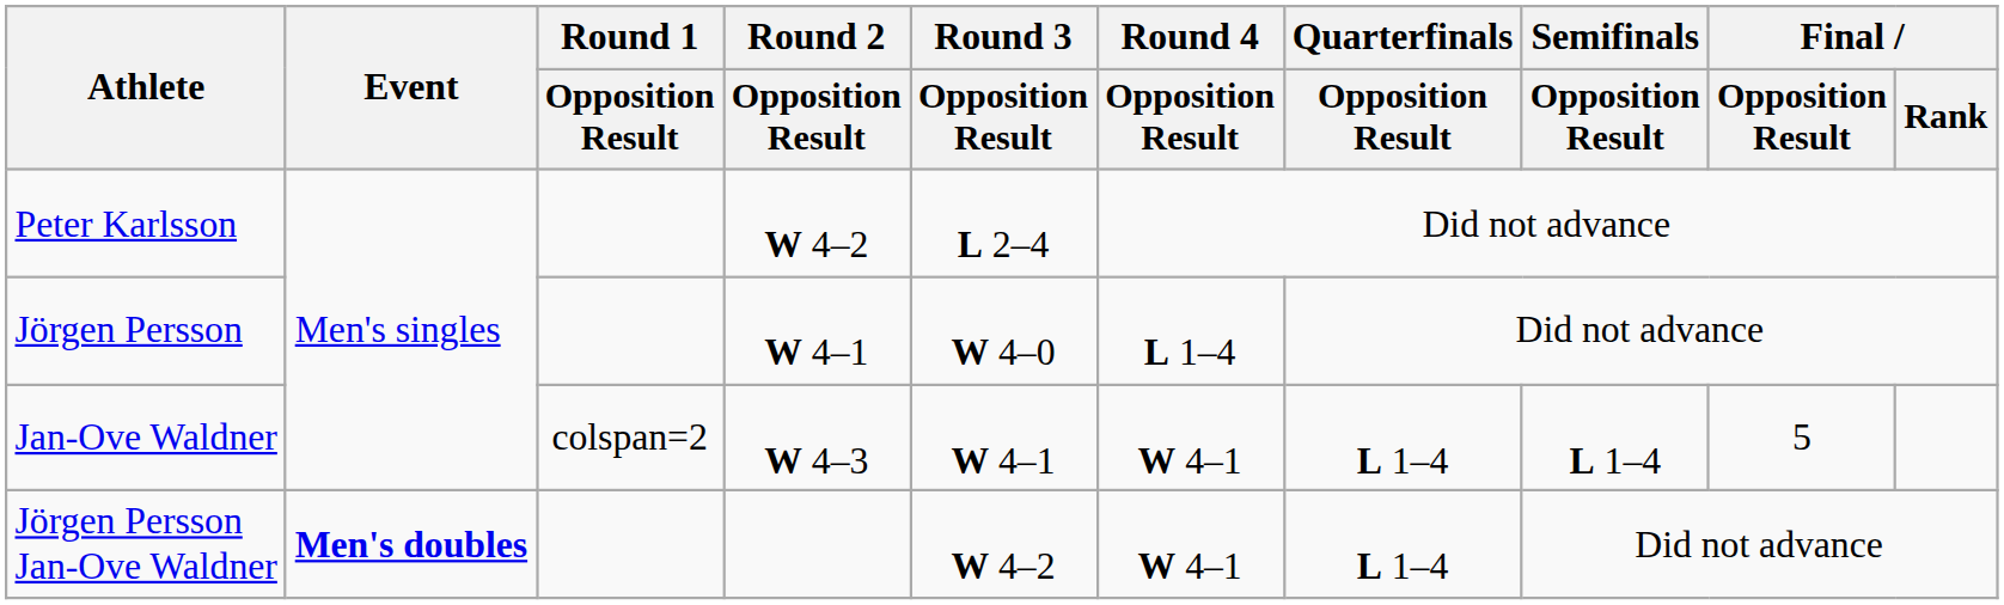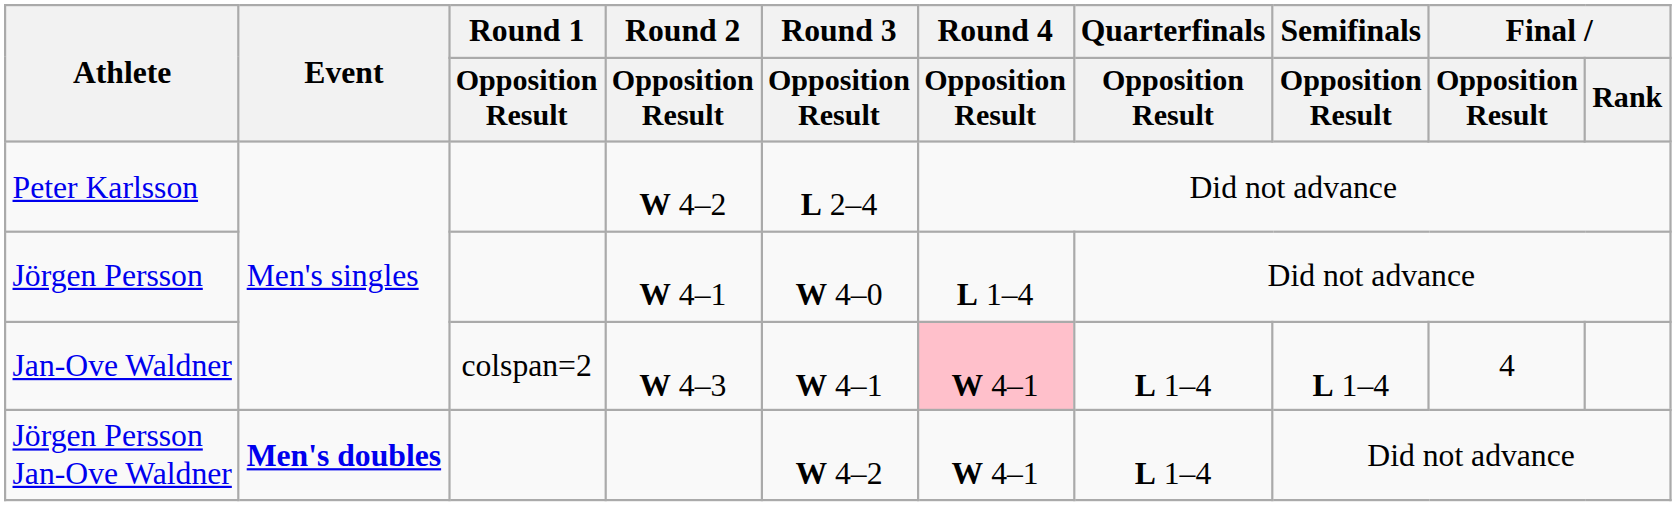Jan-Ove Waldner | Round 4 / Opposition Result: no background -> pink background
Jan-Ove Waldner | Final / Opposition Result: 5 -> 4
